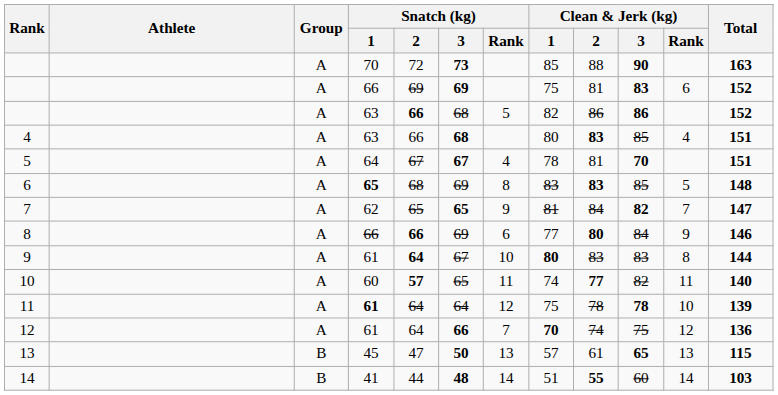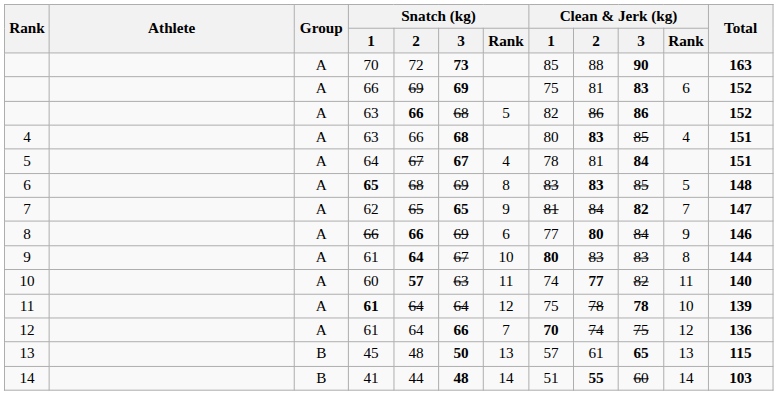row 7 | Clean & Jerk (kg) / 3: 70 -> 84
row 12 | Snatch (kg) / 3: 65 -> 63
row 15 | Snatch (kg) / 2: 47 -> 48
